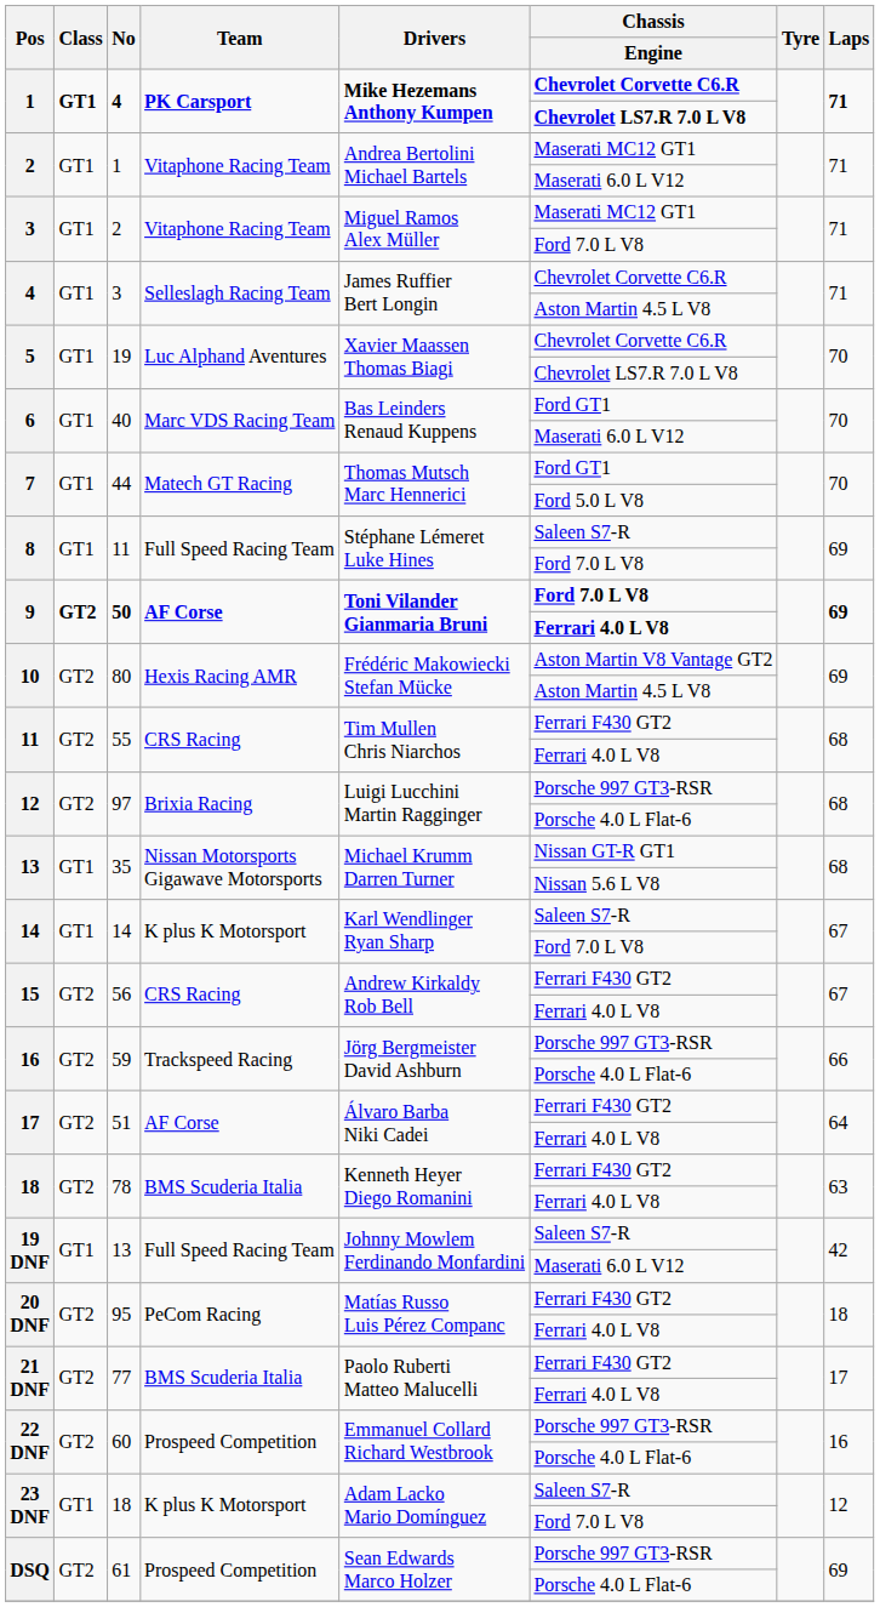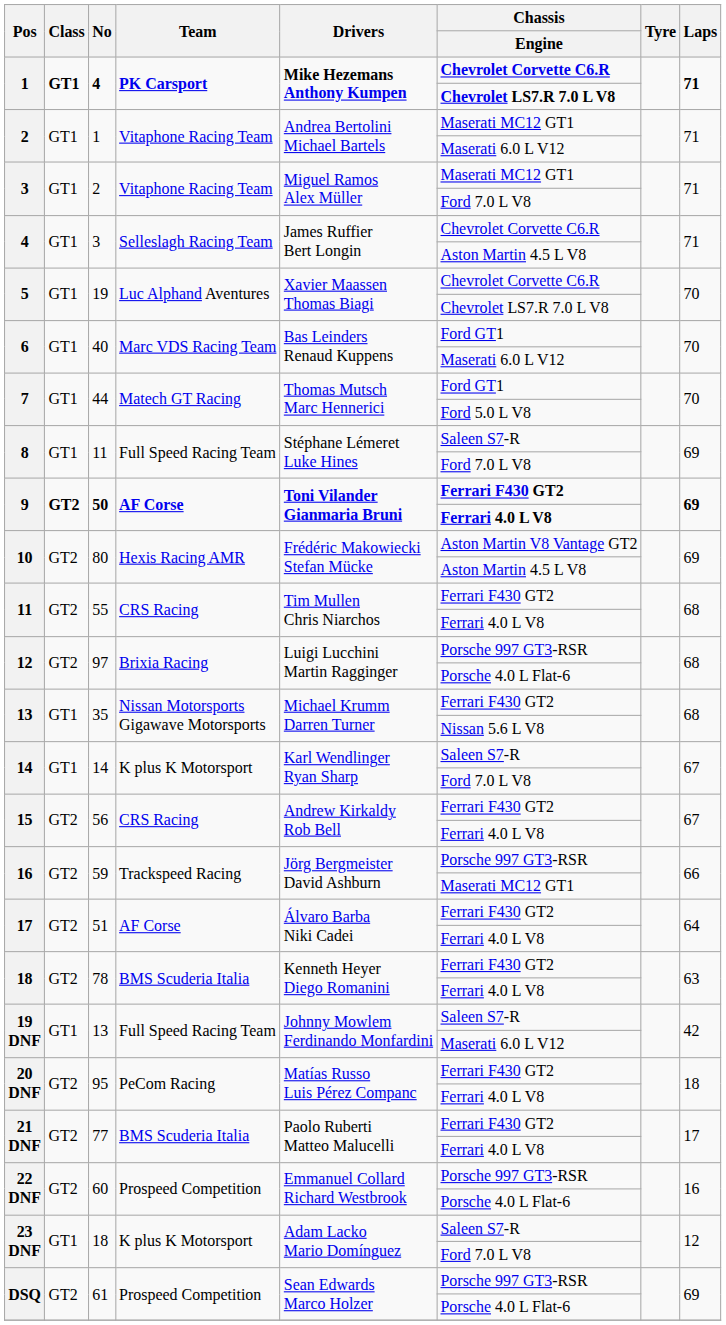row 19 | Chassis / Engine: Ford 7.0 L V8 -> Ferrari F430 GT2
row 27 | Chassis / Engine: Nissan GT-R GT1 -> Ferrari F430 GT2
row 34 | Chassis / Engine: Porsche 4.0 L Flat-6 -> Maserati MC12 GT1
